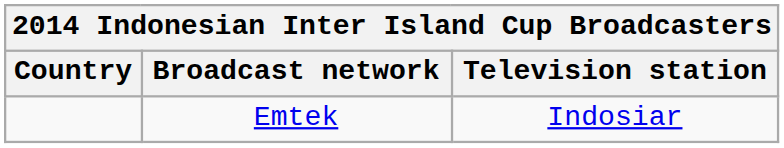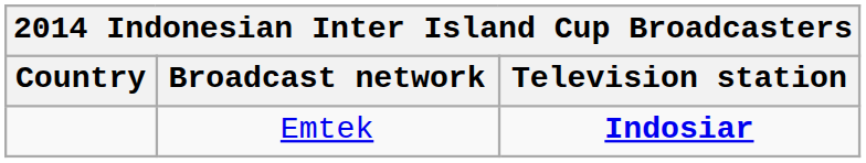Emtek | Television station: normal -> bold
